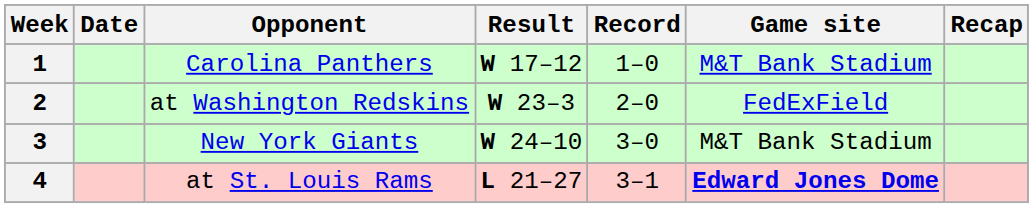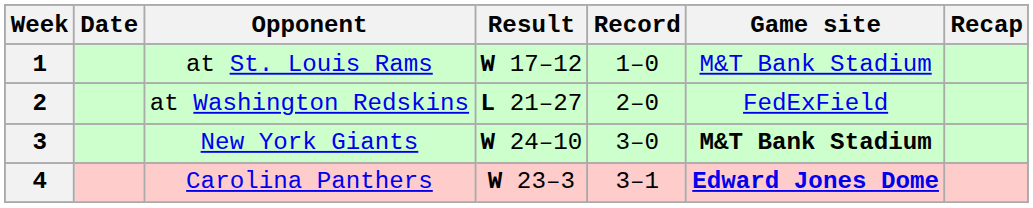1 | Opponent: Carolina Panthers -> at St. Louis Rams
2 | Result: W 23–3 -> L 21–27
3 | Game site: normal -> bold
4 | Opponent: at St. Louis Rams -> Carolina Panthers
4 | Result: L 21–27 -> W 23–3
